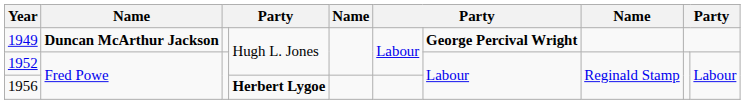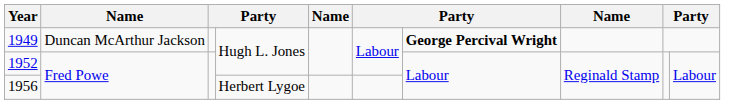1949 | column 2: bold -> normal
1956 | column 4: bold -> normal
